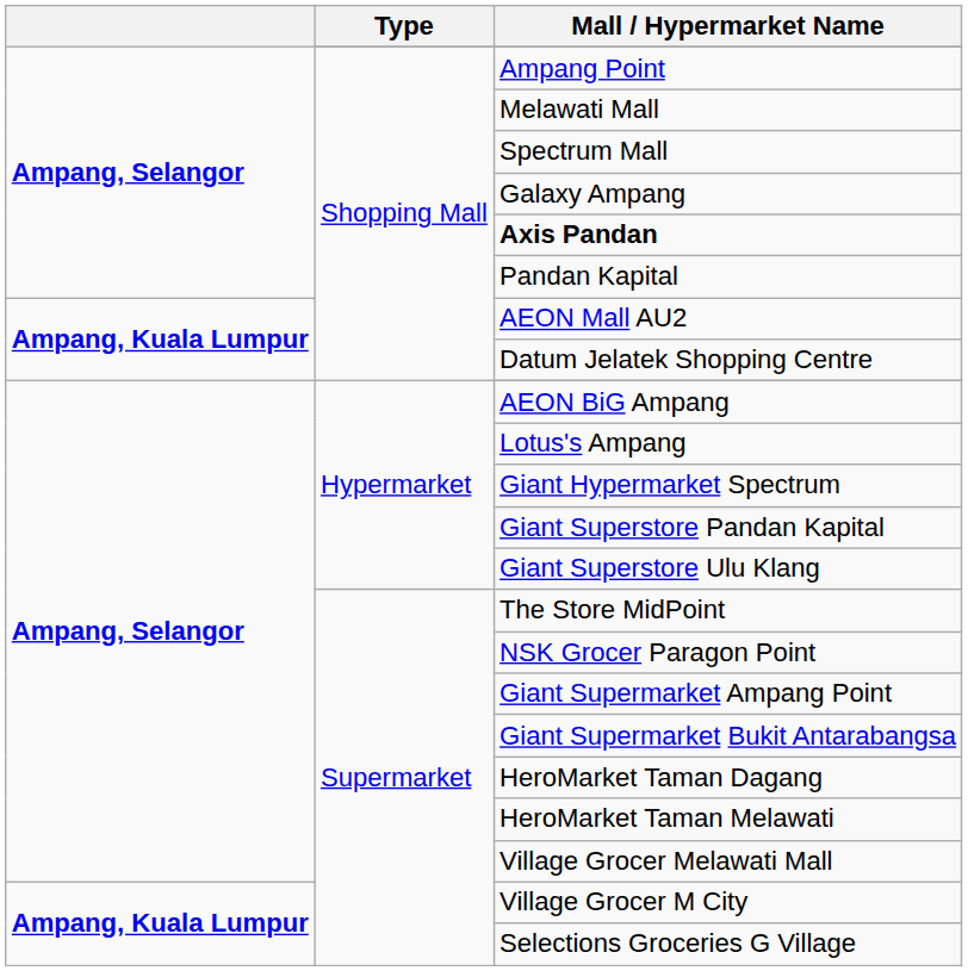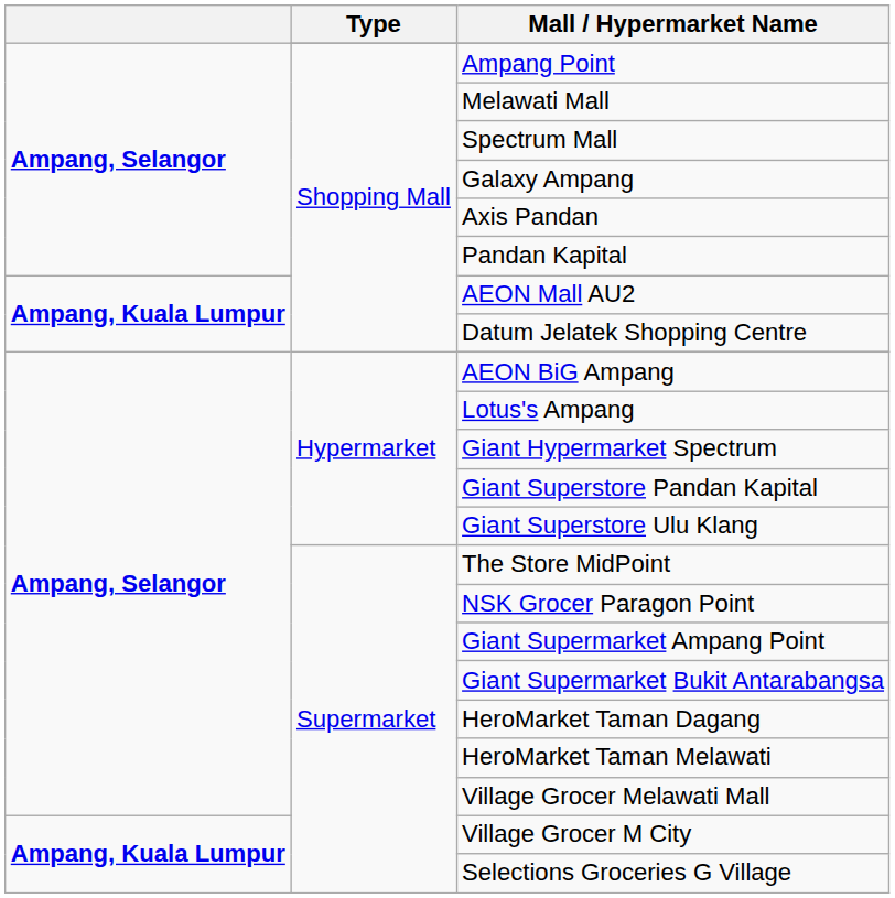Axis Pandan | Mall / Hypermarket Name: bold -> normal
